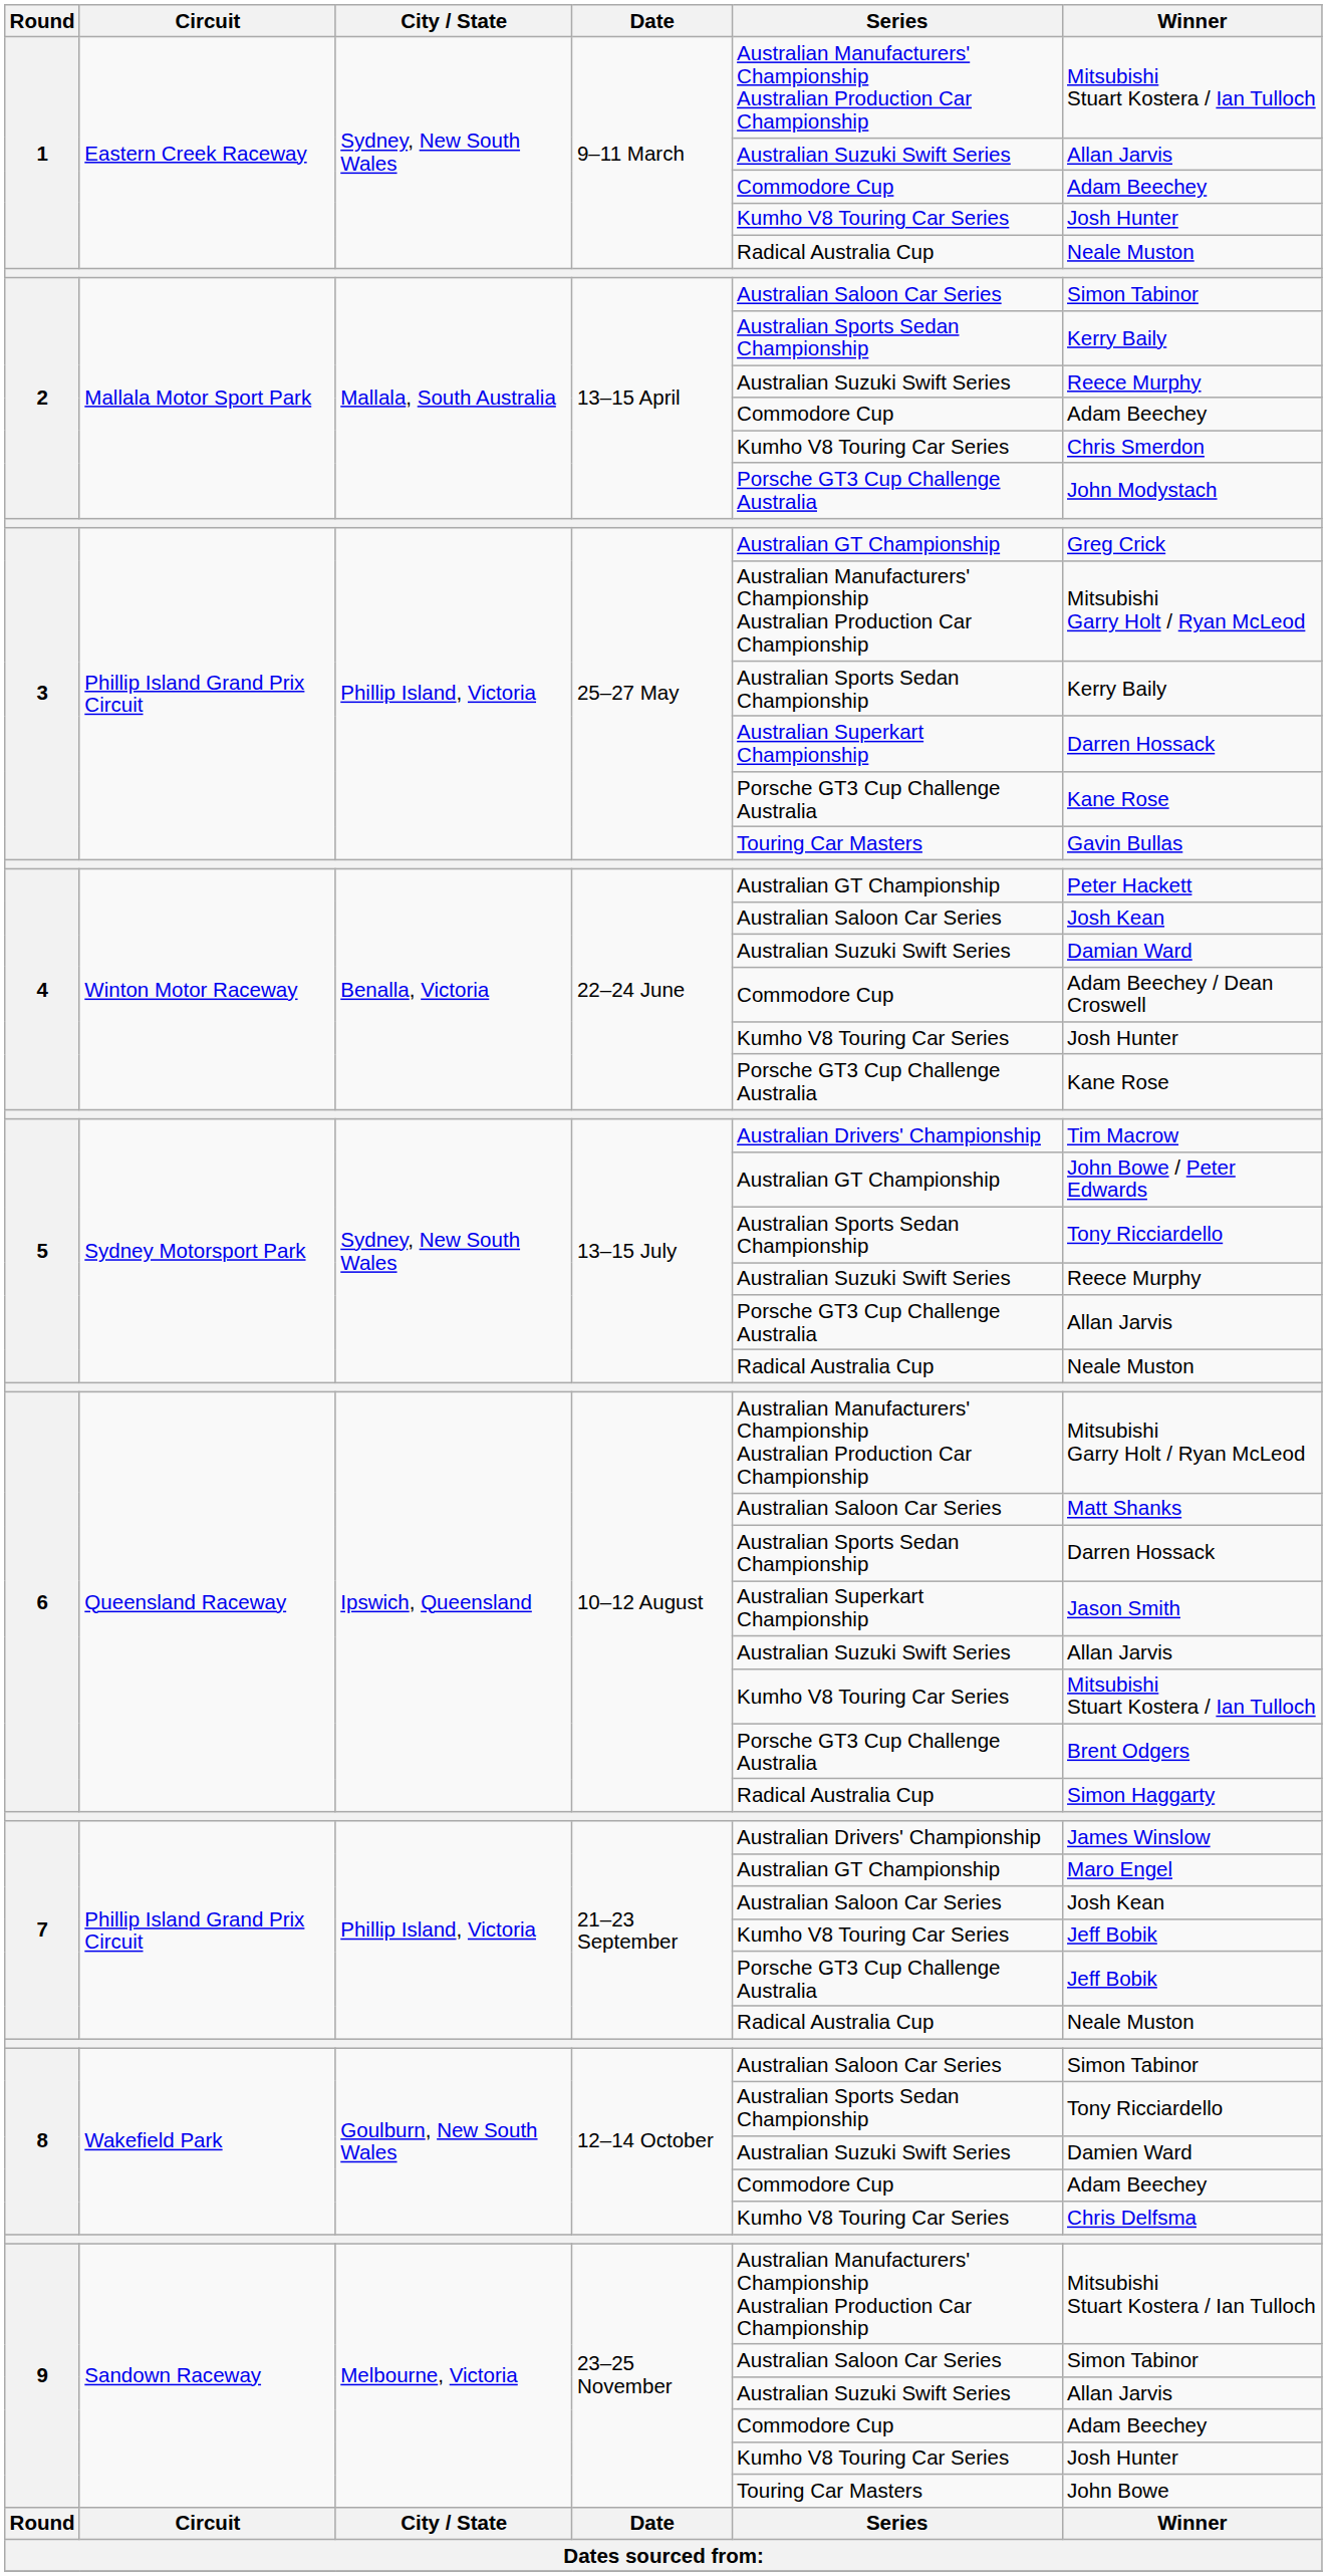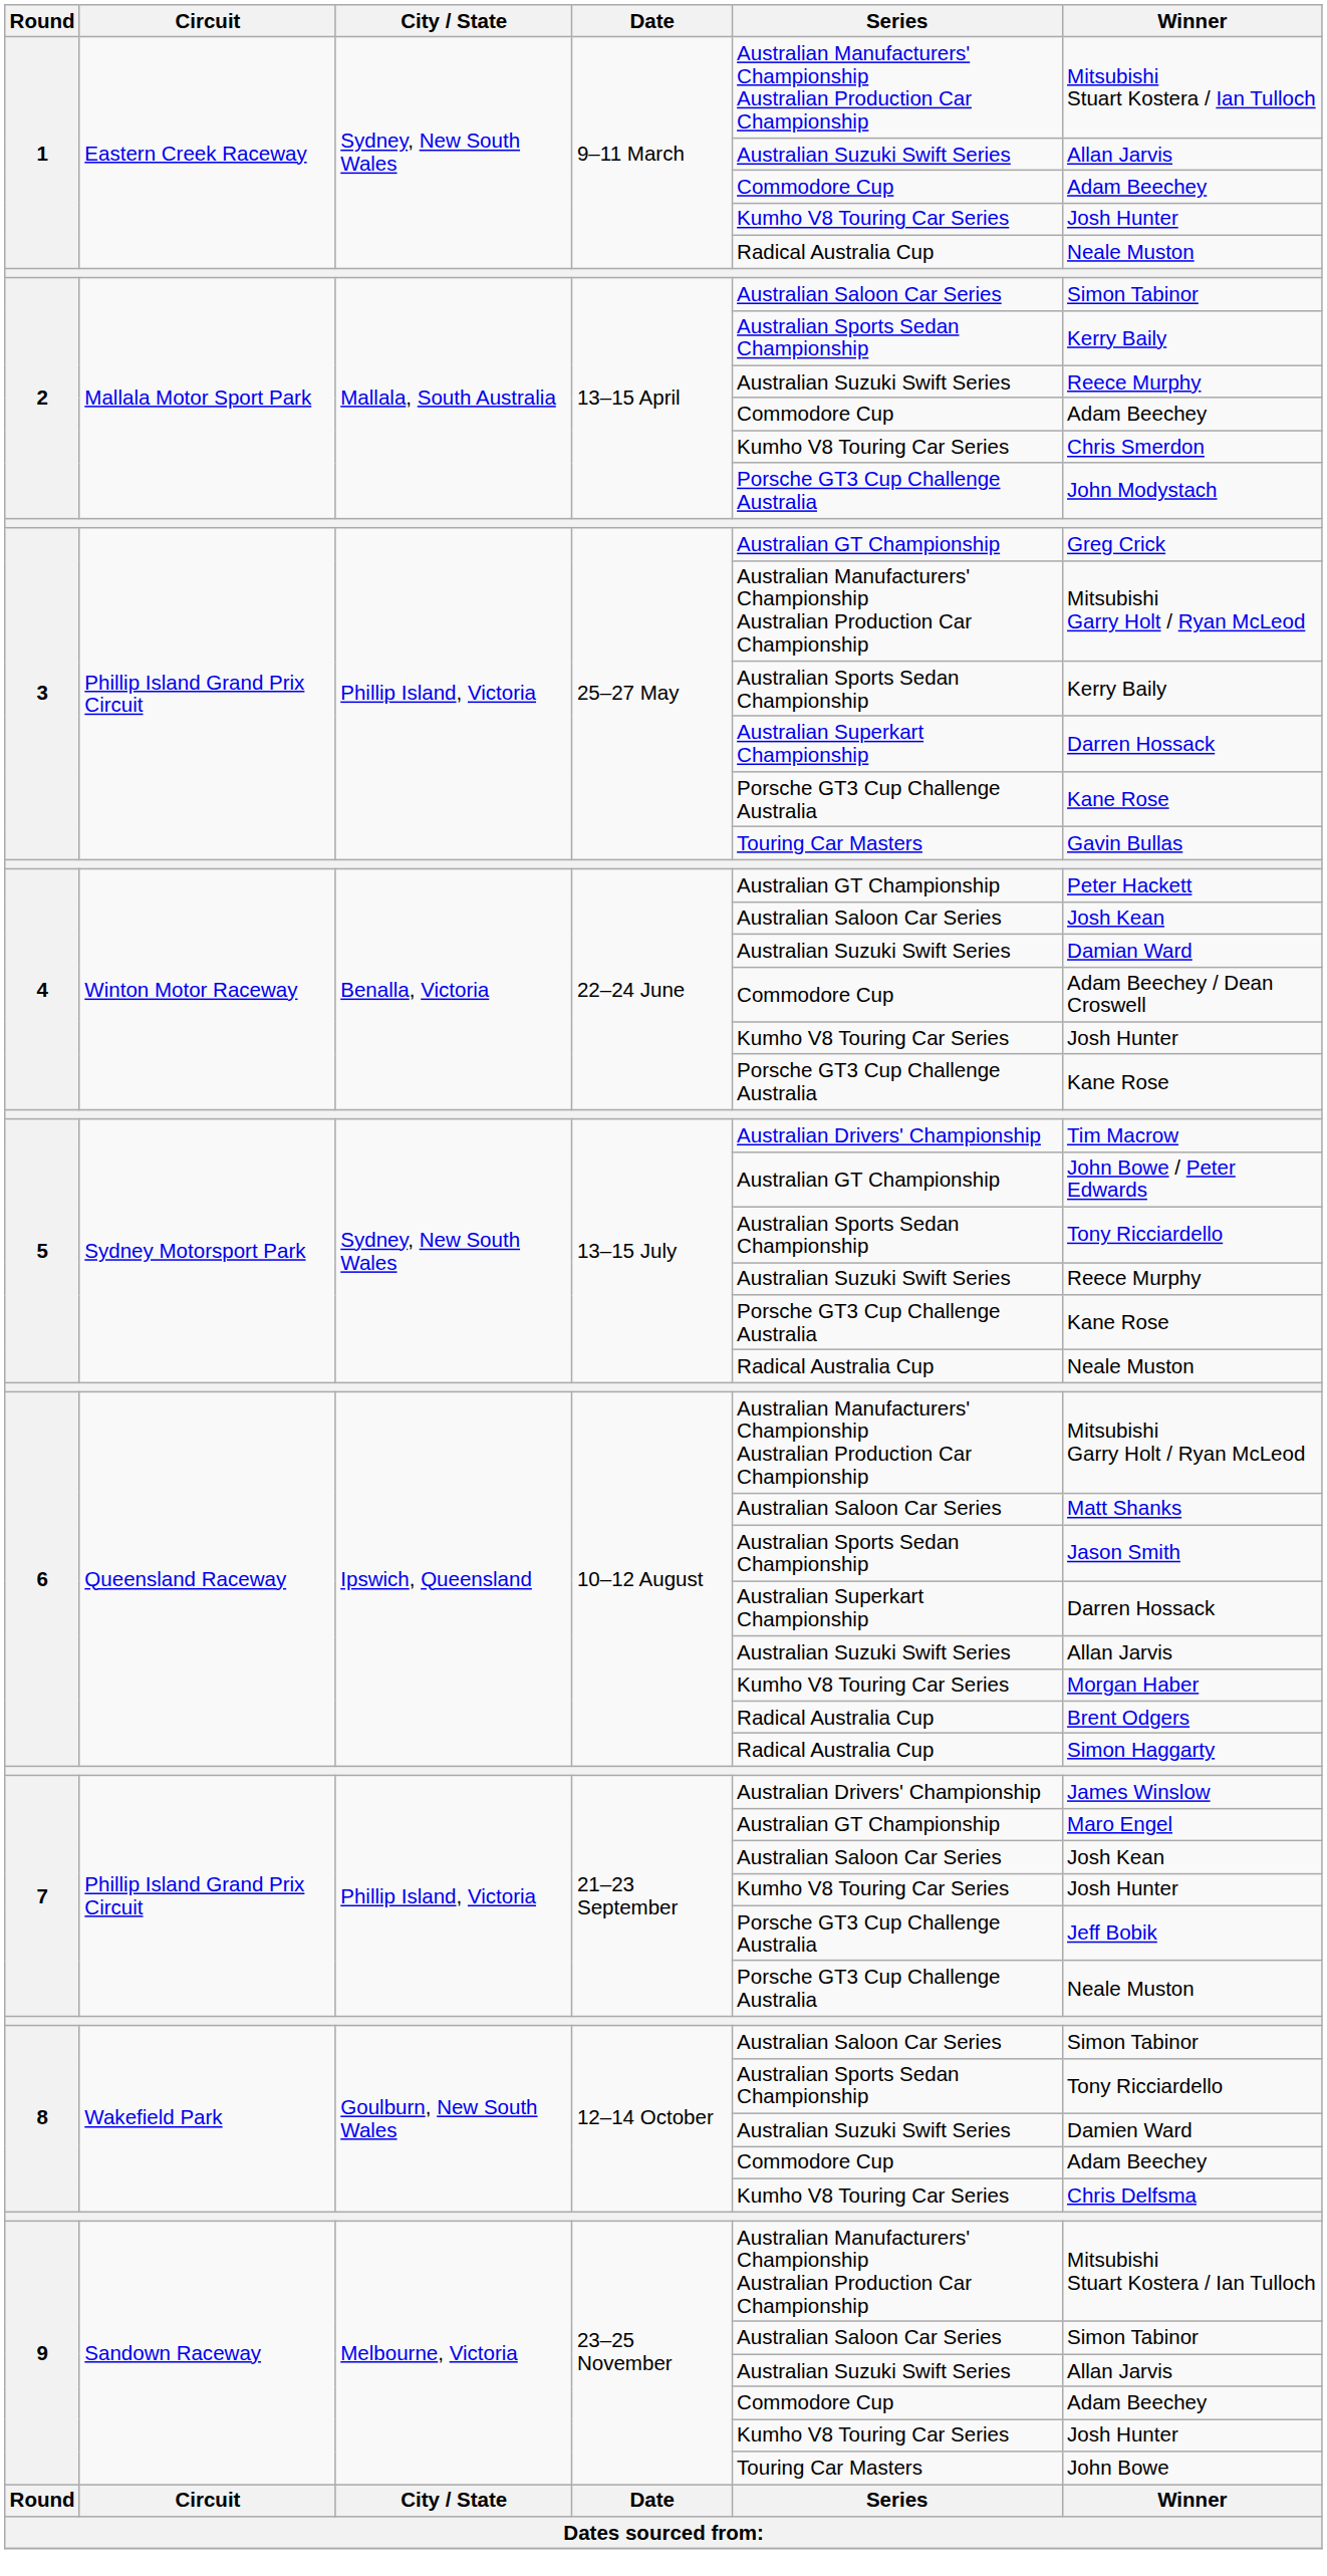row 33 | Winner: Allan Jarvis -> Kane Rose
row 38 | Winner: Darren Hossack -> Jason Smith
row 39 | Winner: Jason Smith -> Darren Hossack
row 41 | Winner: Mitsubishi Stuart Kostera / Ian Tulloch -> Morgan Haber
row 42 | Series: Porsche GT3 Cup Challenge Australia -> Radical Australia Cup
row 48 | Winner: Jeff Bobik -> Josh Hunter
row 50 | Series: Radical Australia Cup -> Porsche GT3 Cup Challenge Australia
